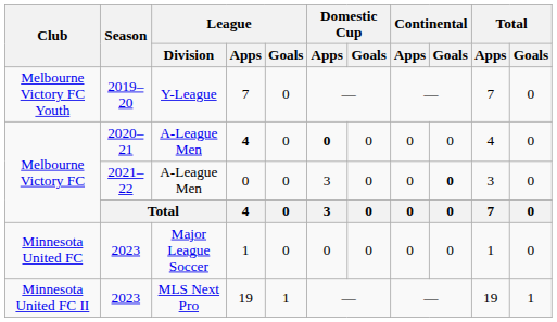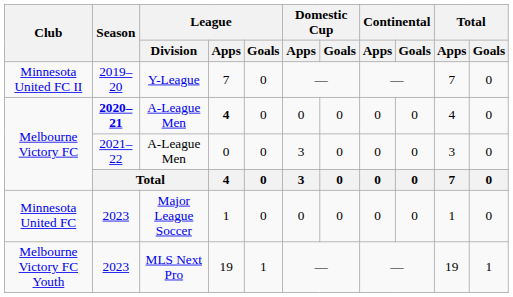row 3 | Club: Melbourne Victory FC Youth -> Minnesota United FC II
row 4 | Season: normal -> bold
row 4 | Domestic Cup / Apps: bold -> normal
row 5 | Continental / Goals: bold -> normal
row 8 | Club: Minnesota United FC II -> Melbourne Victory FC Youth
